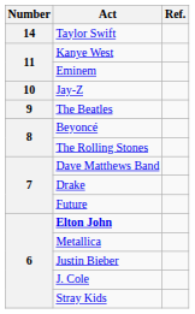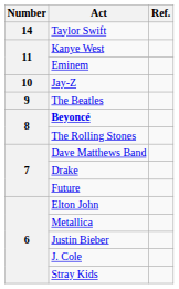Beyoncé | Act: normal -> bold
Elton John | Act: bold -> normal
